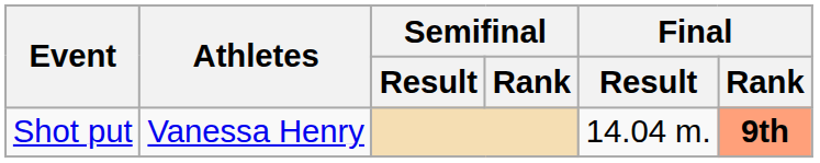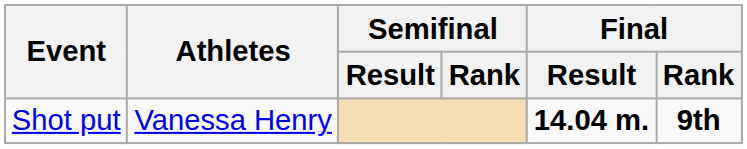Shot put | Final / Result: normal -> bold
Shot put | Final / Rank: lightsalmon background -> no background
